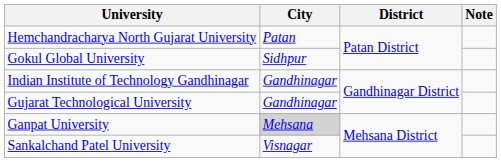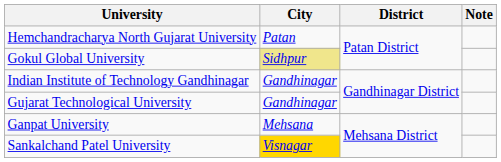Gokul Global University | City: no background -> khaki background
Ganpat University | City: lightgrey background -> no background
Sankalchand Patel University | City: no background -> gold background
